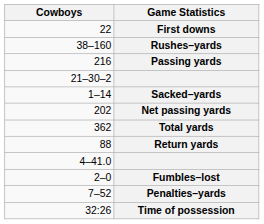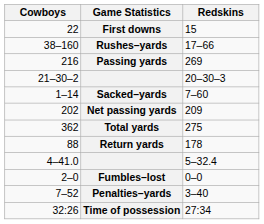+ column: Redskins | 15 | 17–66 | 269 | 20–30–3 | 7–60 | 209 | 275 | 178 | 5–32.4 | 0–0 | 3–40 | 27:34
